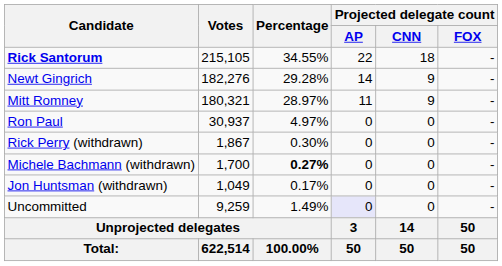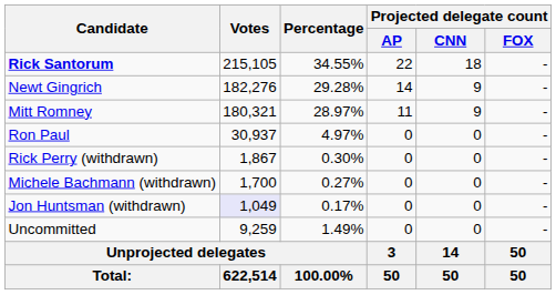Michele Bachmann (withdrawn) | Percentage: bold -> normal
Jon Huntsman (withdrawn) | Votes: no background -> lavender background
Uncommitted | Projected delegate count / AP: lavender background -> no background
